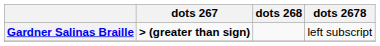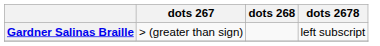Gardner Salinas Braille | dots 267: bold -> normal
